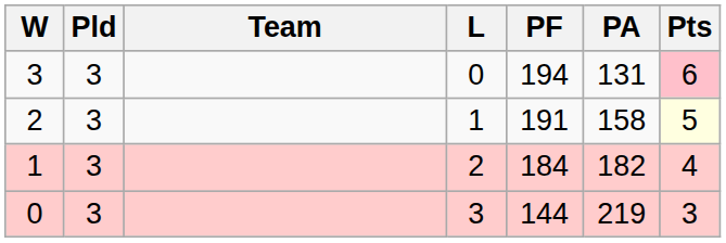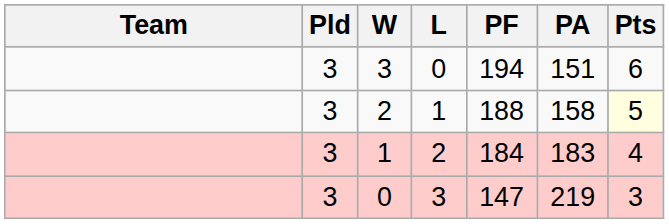columns swapped: Team <-> W
row 2 | PA: 131 -> 151
row 2 | Pts: pink background -> no background
row 3 | PF: 191 -> 188
row 4 | PA: 182 -> 183
row 5 | PF: 144 -> 147
